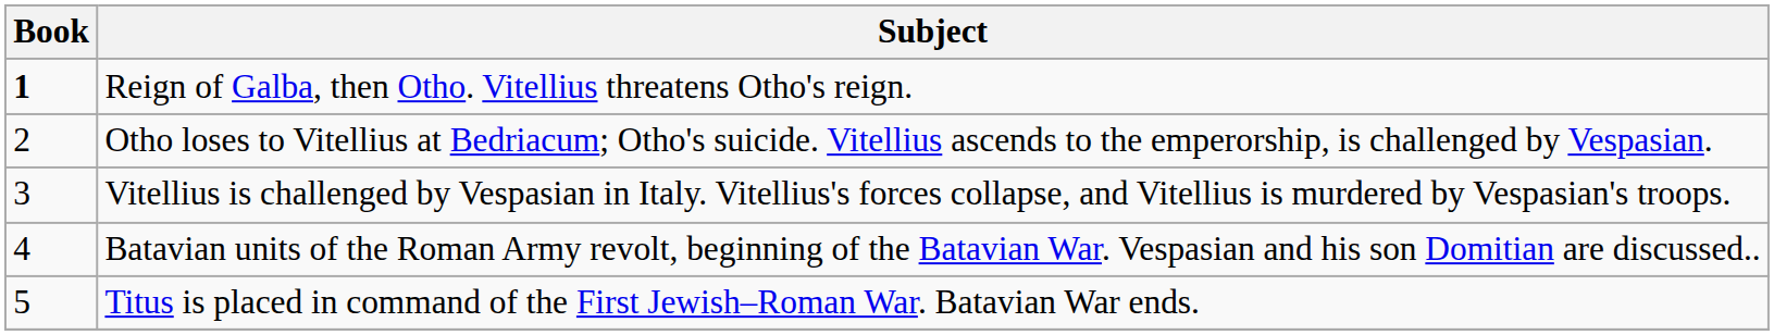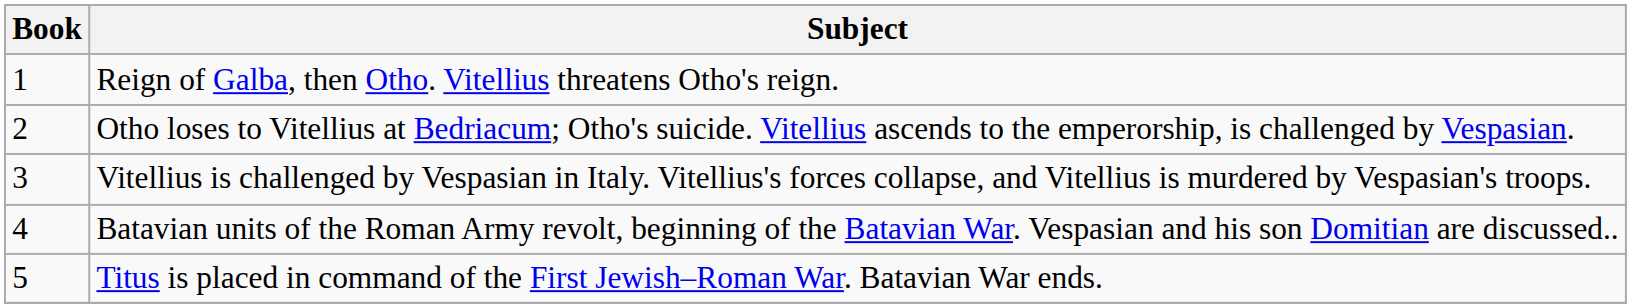Reign of Galba, then Otho. Vitellius threatens Otho's reign. | Book: bold -> normal
